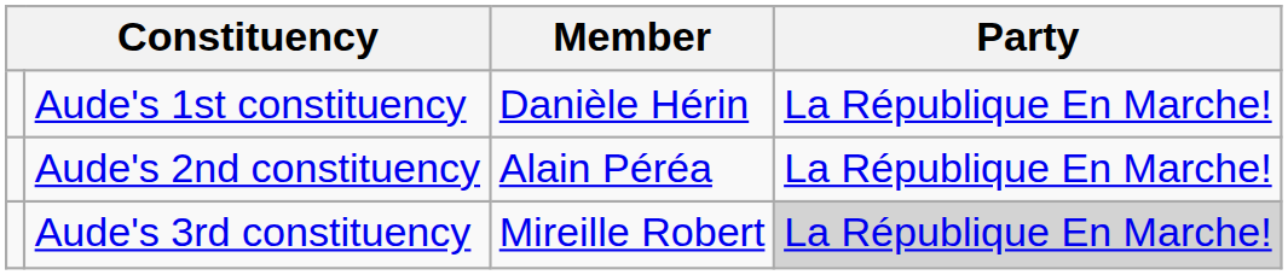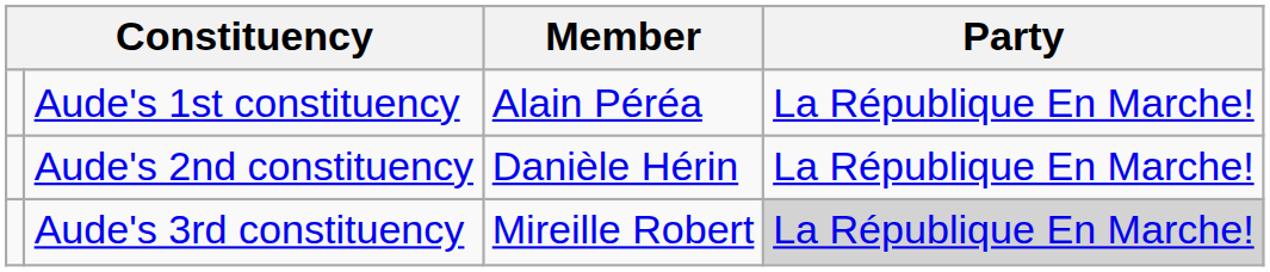Aude's 1st constituency | Member: Danièle Hérin -> Alain Péréa
Aude's 2nd constituency | Member: Alain Péréa -> Danièle Hérin
